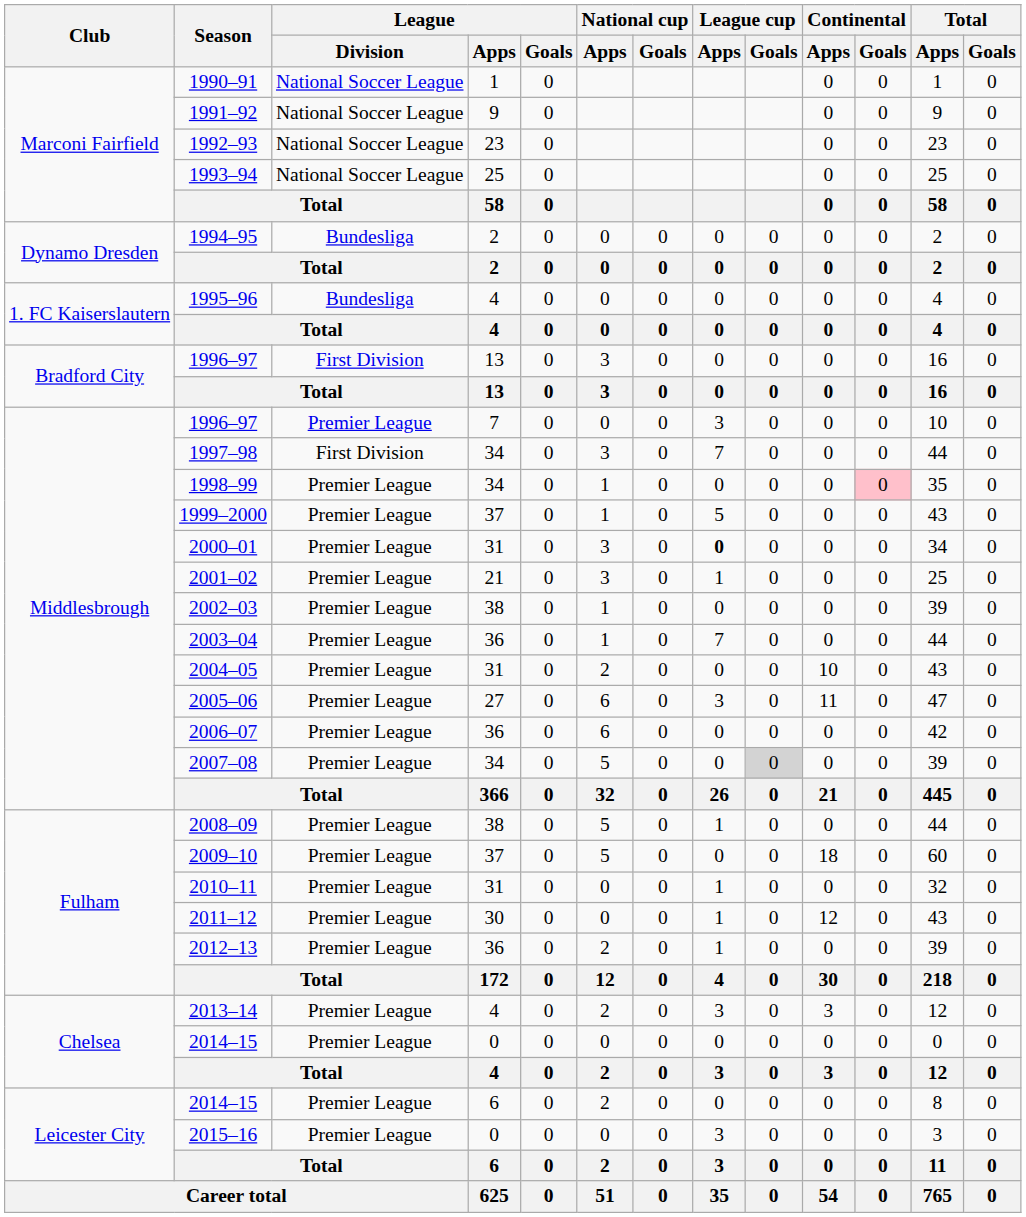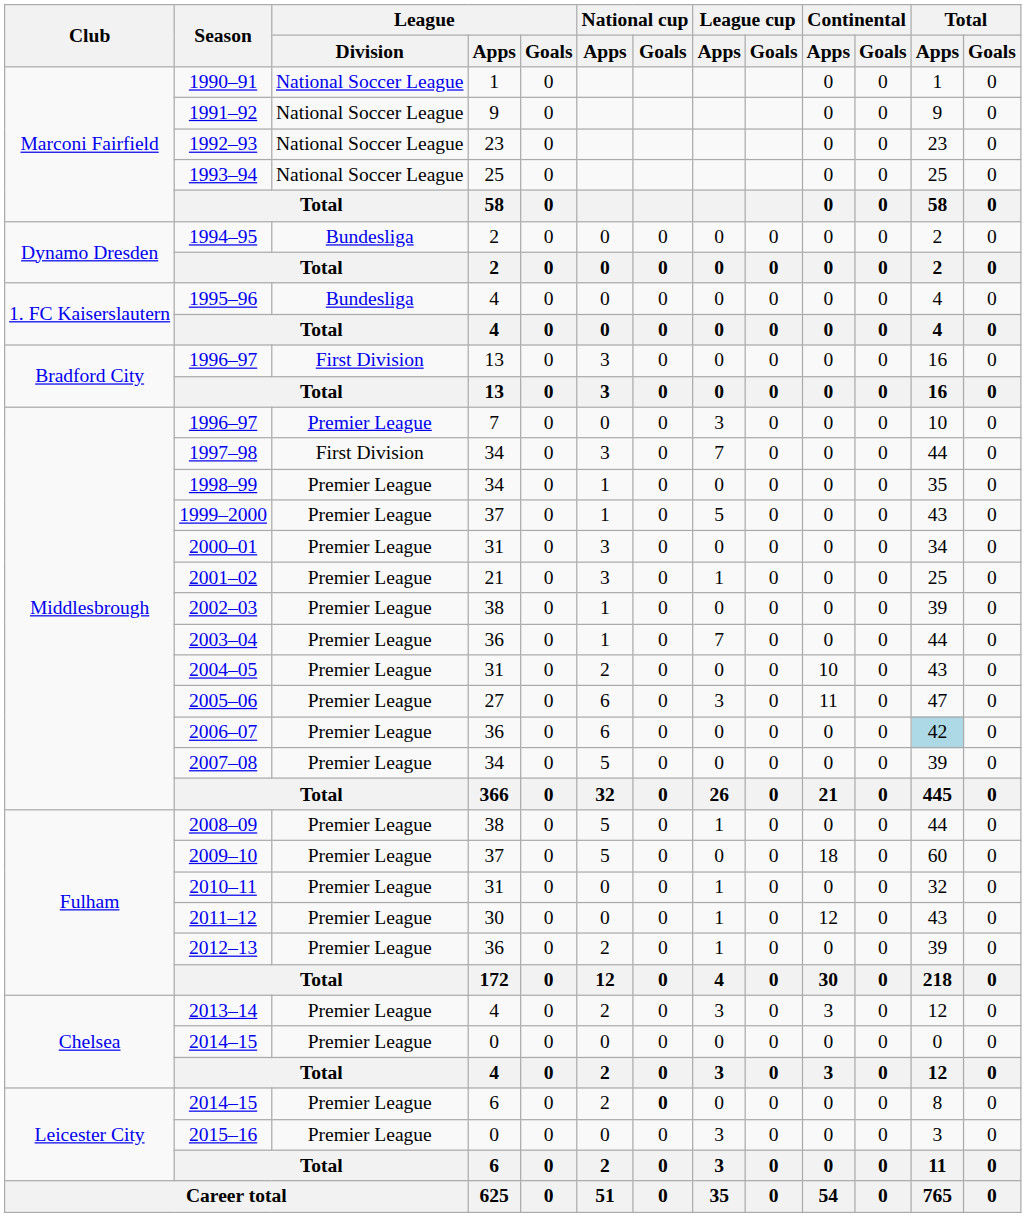1998–99 | Continental / Goals: pink background -> no background
2000–01 | League cup / Apps: bold -> normal
2006–07 | Total / Apps: no background -> lightblue background
2007–08 | League cup / Goals: lightgrey background -> no background
2014–15 / 6 | National cup / Goals: normal -> bold
